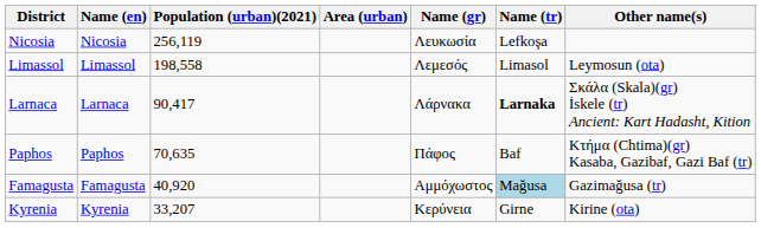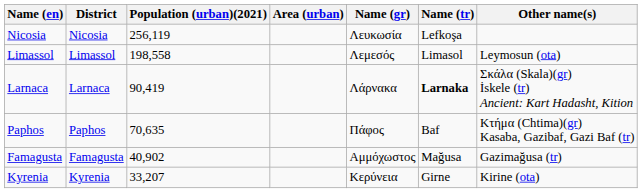columns swapped: Name (en) <-> District
row 4 | Population (urban)(2021): 90,417 -> 90,419
row 6 | Population (urban)(2021): 40,920 -> 40,902
row 6 | Name (tr): lightblue background -> no background
